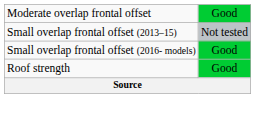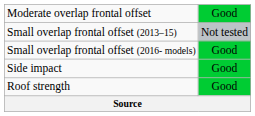+ row: Side impact | Good
